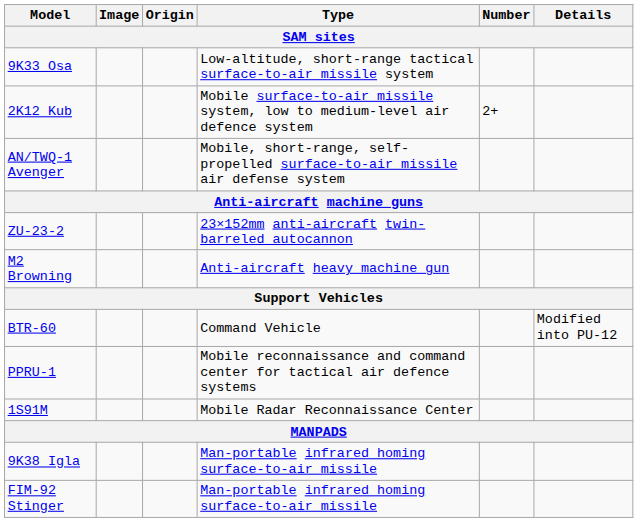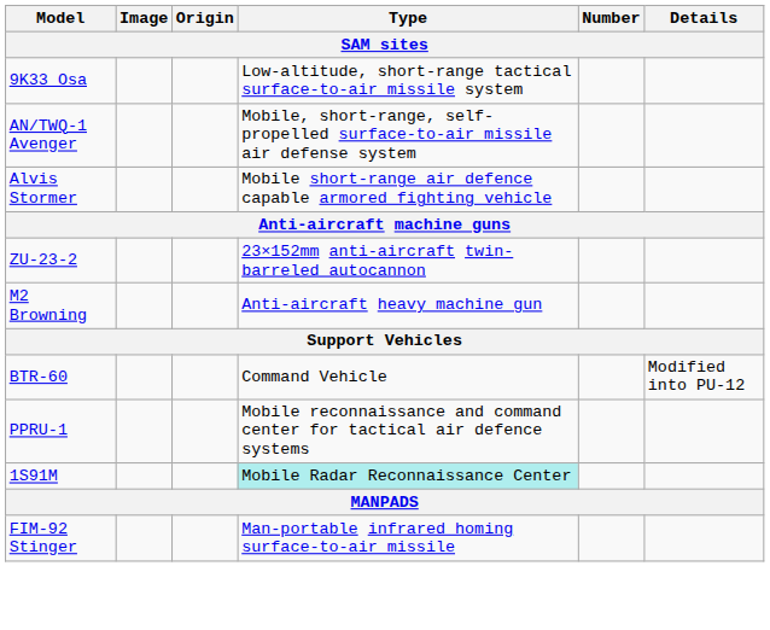- row: 2K12 Kub | Mobile surface-to-air missile system, low to medium-level air defence system | 2+
+ row: Alvis Stormer | Mobile short-range air defence capable armored fighting vehicle
1S91M | Type: no background -> paleturquoise background
- row: 9K38 Igla | Man-portable infrared homing surface-to-air missile
